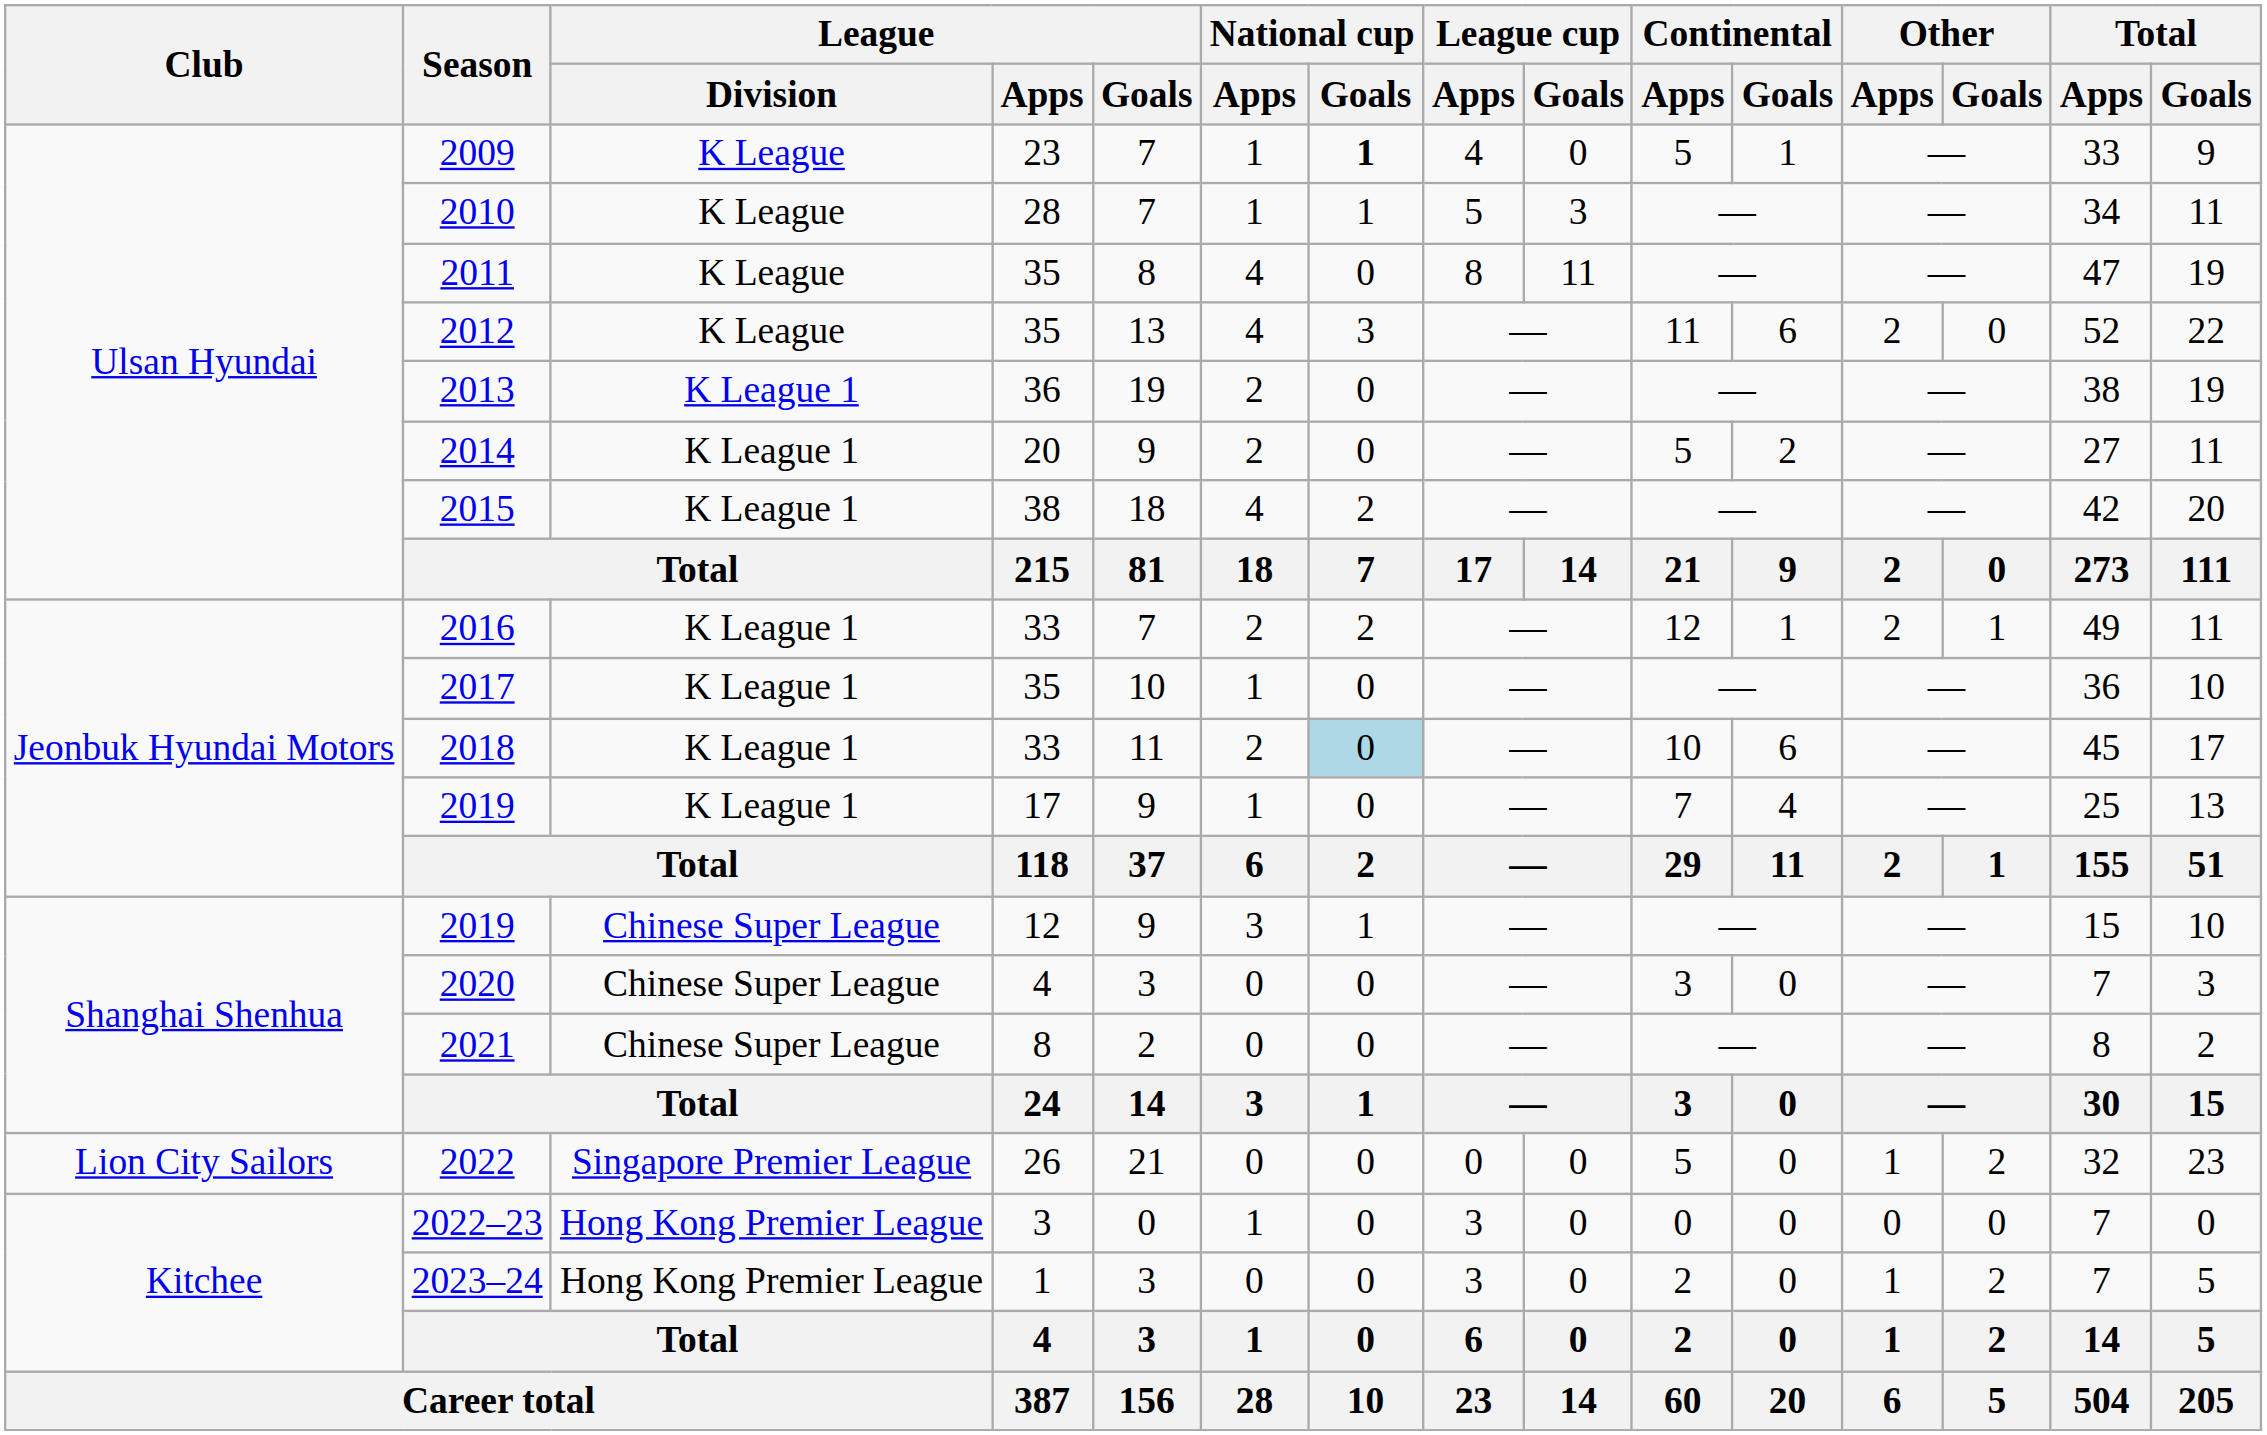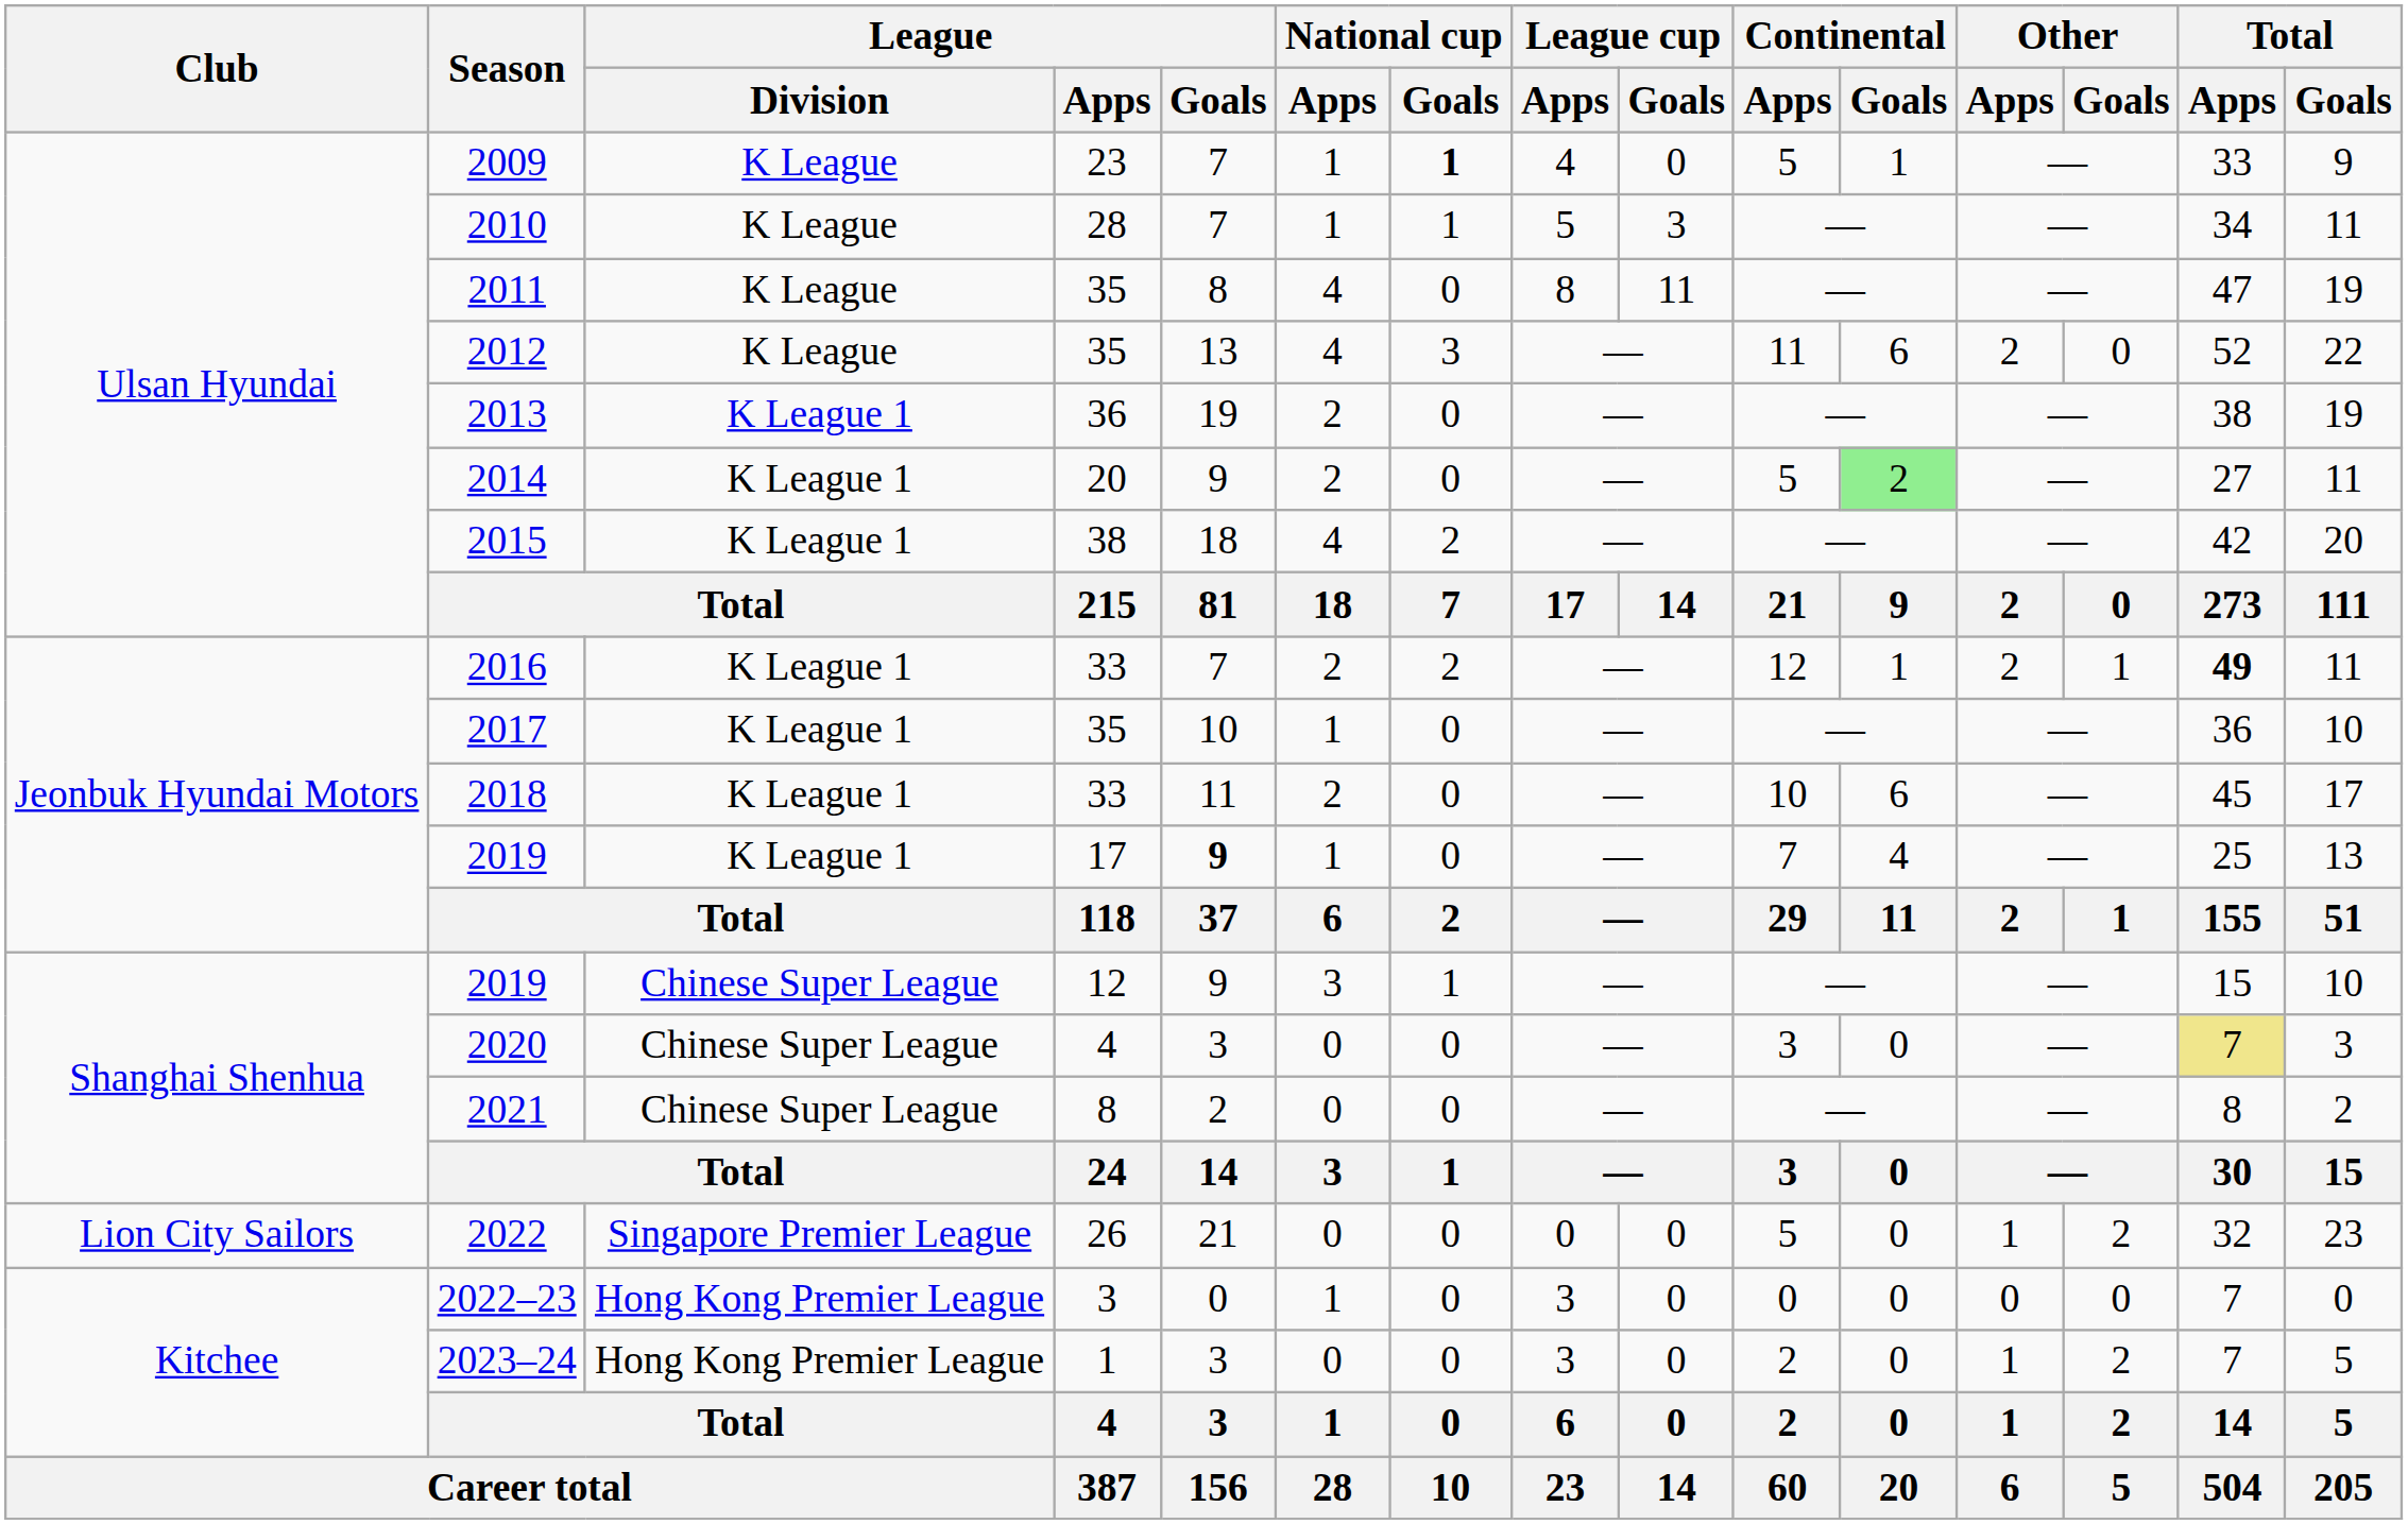2014 | Continental / Goals: no background -> lightgreen background
2016 | Total / Apps: normal -> bold
2018 | National cup / Goals: lightblue background -> no background
2019 / 17 | League / Goals: normal -> bold
2020 | Total / Apps: no background -> khaki background
